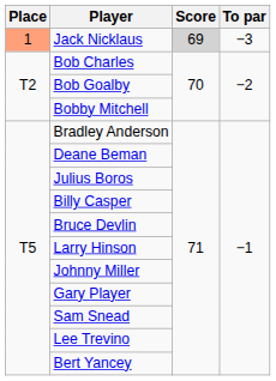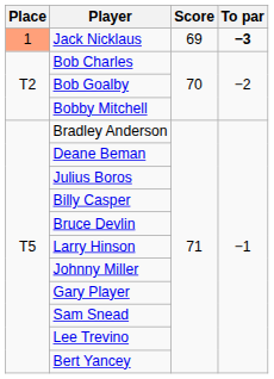Jack Nicklaus | Score: lightgrey background -> no background
Jack Nicklaus | To par: normal -> bold
